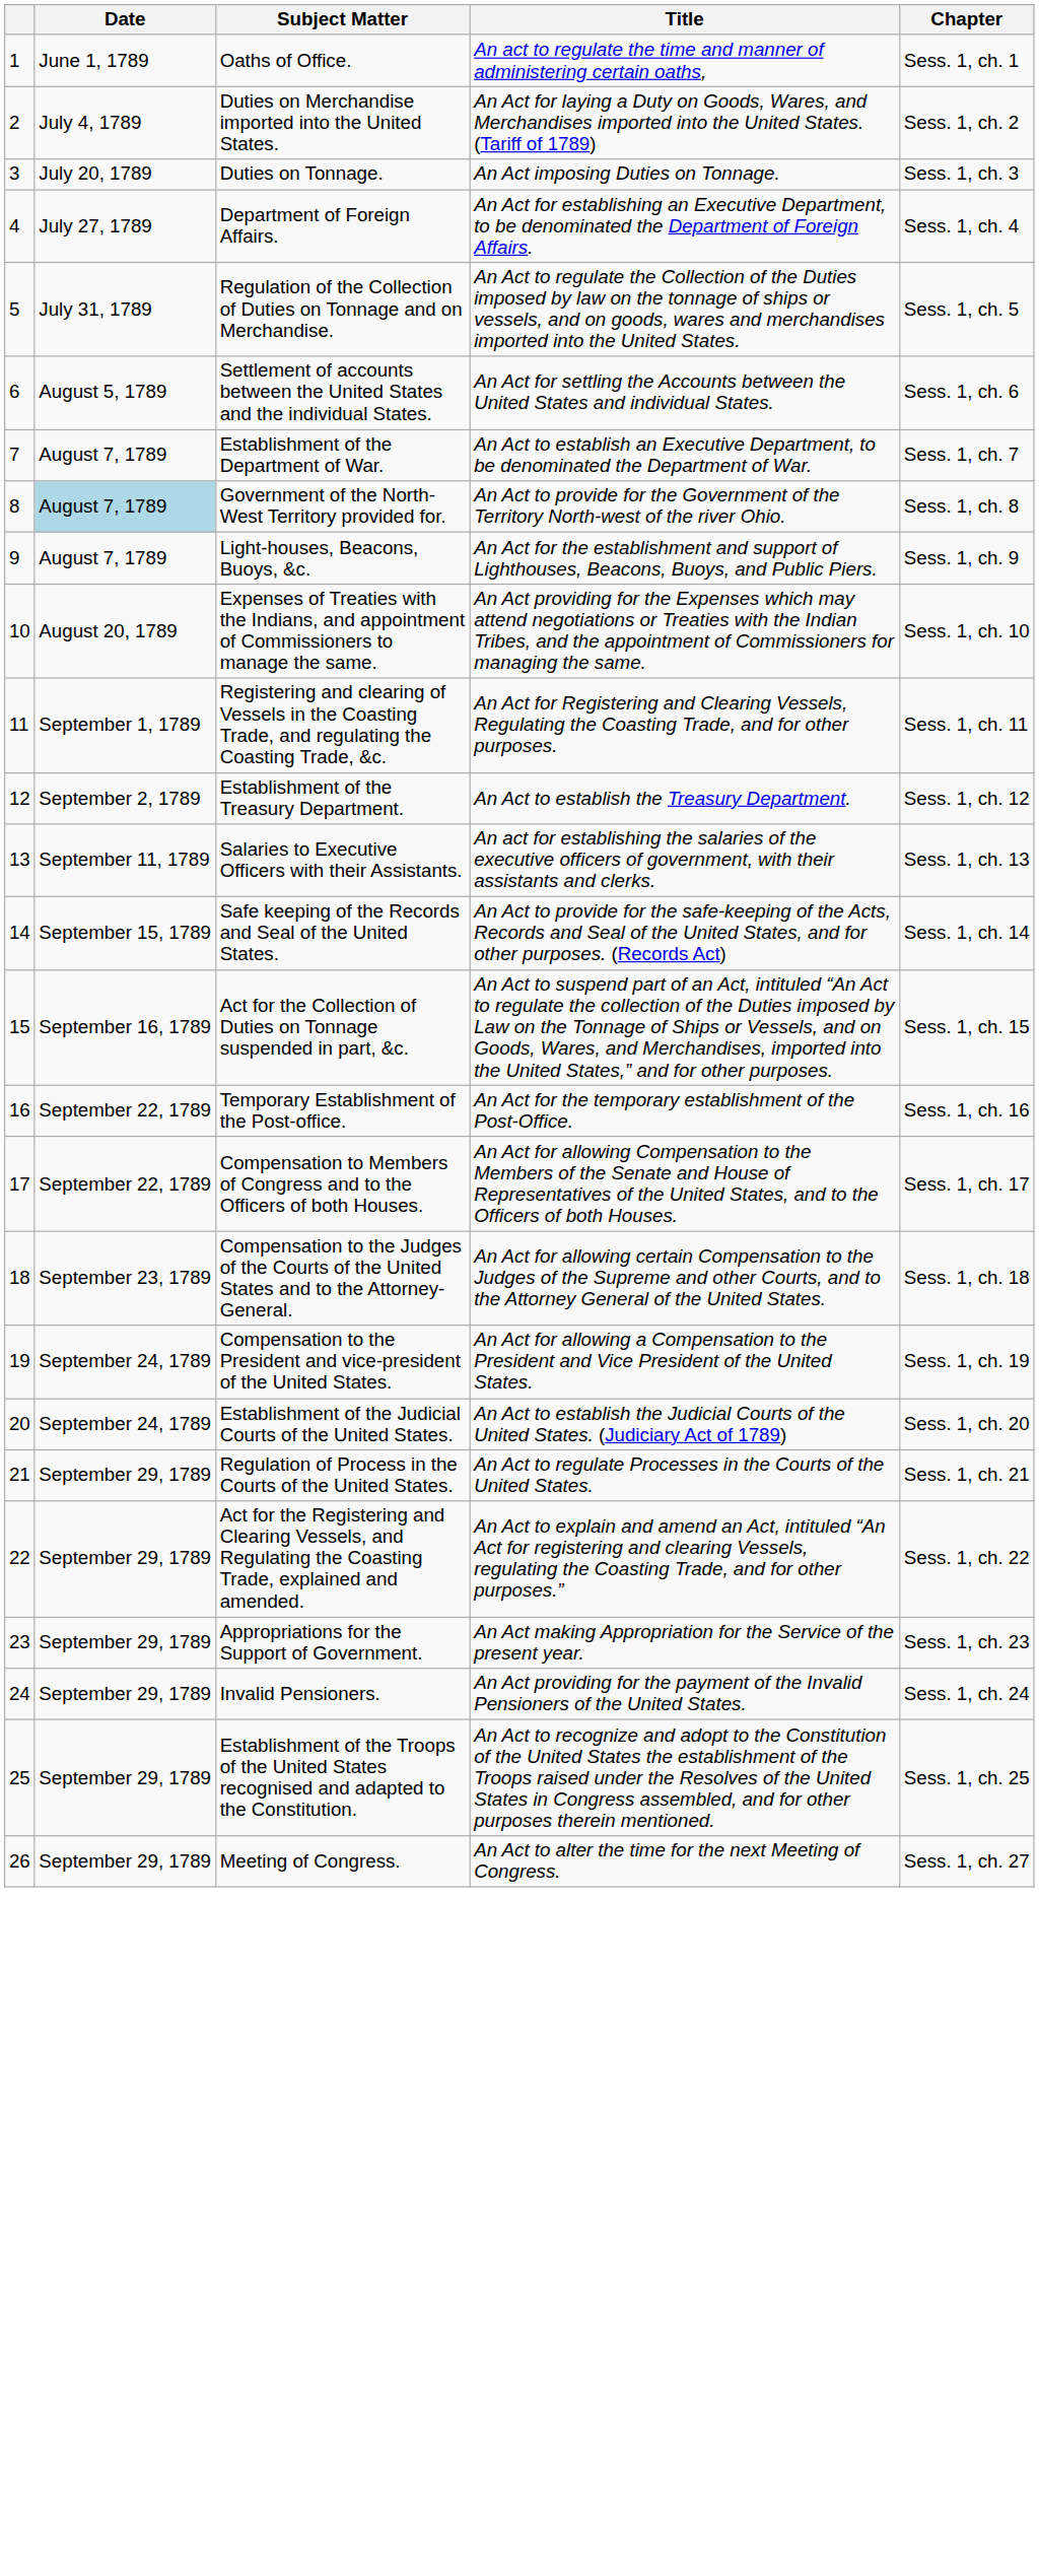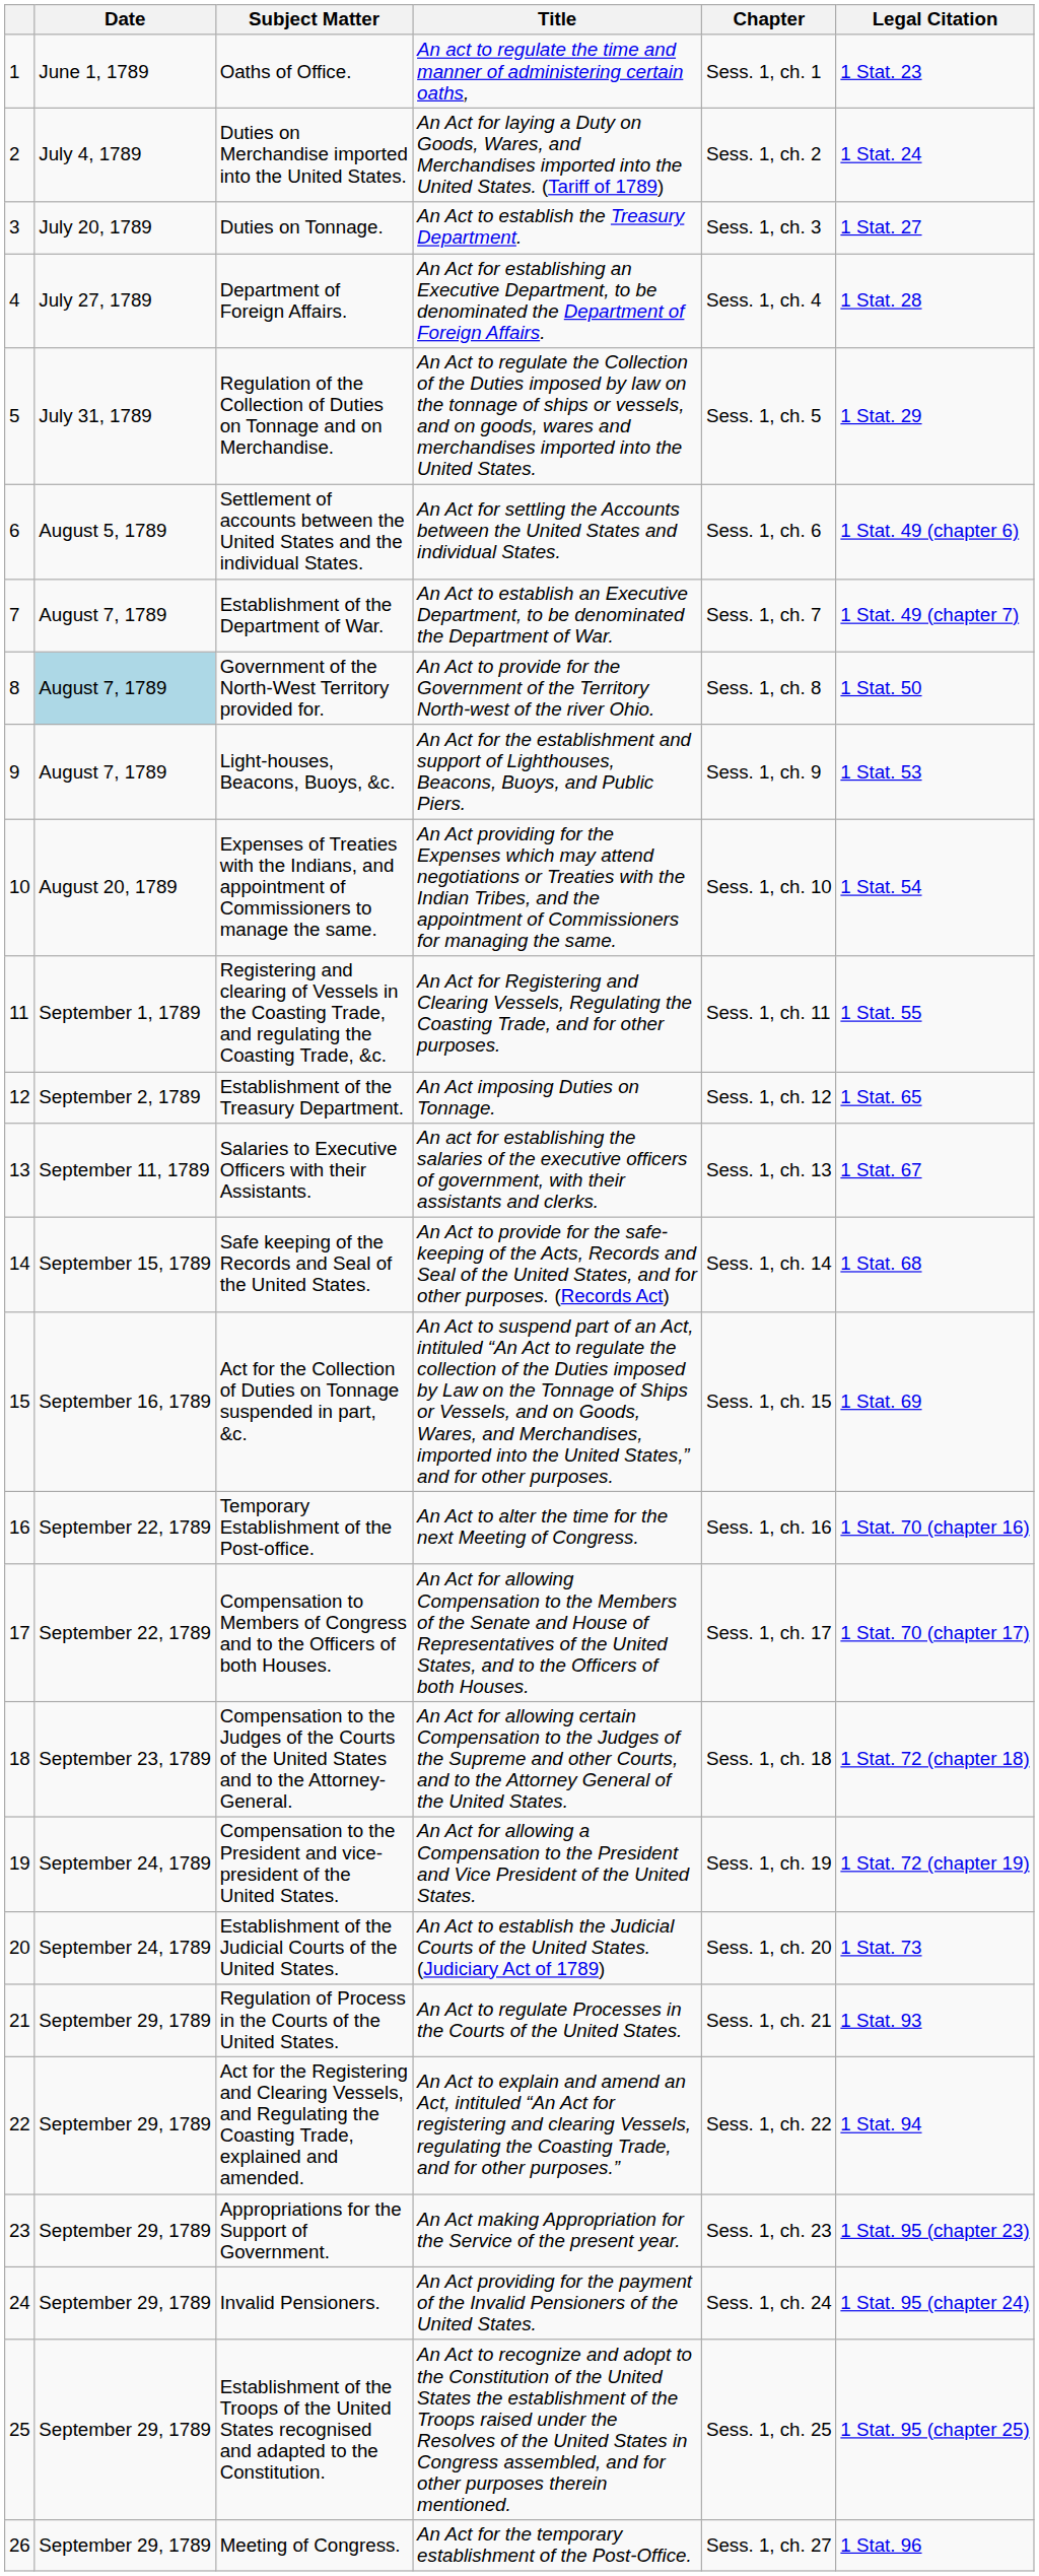+ column: Legal Citation | 1 Stat. 23 | 1 Stat. 24 | 1 Stat. 27 | 1 Stat. 28 | 1 Stat. 29 | 1 Stat. 49 (chapter 6) | 1 Stat. 49 (chapter 7) | 1 Stat. 50 | 1 Stat. 53 | 1 Stat. 54 | 1 Stat. 55 | 1 Stat. 65 | 1 Stat. 67 | 1 Stat. 68 | 1 Stat. 69 | 1 Stat. 70 (chapter 16) | 1 Stat. 70 (chapter 17) | 1 Stat. 72 (chapter 18) | 1 Stat. 72 (chapter 19) | 1 Stat. 73 | 1 Stat. 93 | 1 Stat. 94 | 1 Stat. 95 (chapter 23) | 1 Stat. 95 (chapter 24) | 1 Stat. 95 (chapter 25) | 1 Stat. 96
Duties on Tonnage. | Title: An Act imposing Duties on Tonnage. -> An Act to establish the Treasury Department.
Establishment of the Treasury Department. | Title: An Act to establish the Treasury Department. -> An Act imposing Duties on Tonnage.
Temporary Establishment of the Post-office. | Title: An Act for the temporary establishment of the Post-Office. -> An Act to alter the time for the next Meeting of Congress.
Meeting of Congress. | Title: An Act to alter the time for the next Meeting of Congress. -> An Act for the temporary establishment of the Post-Office.
